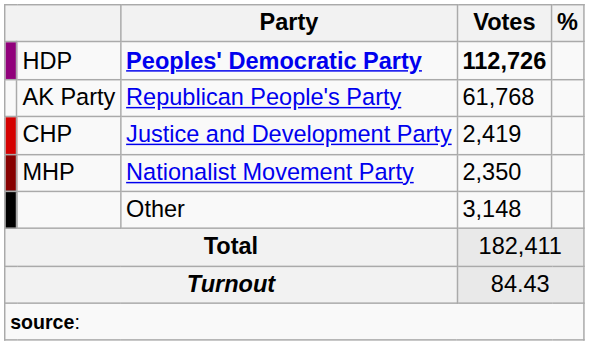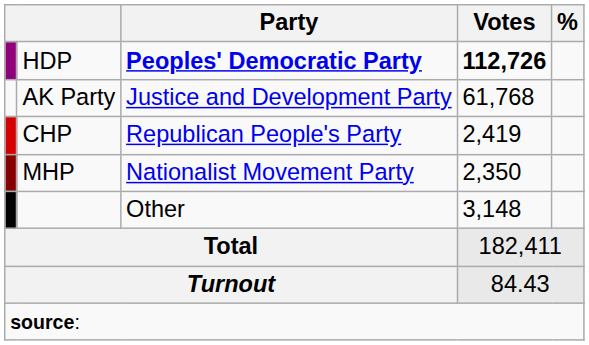AK Party | Party: Republican People's Party -> Justice and Development Party
CHP | Party: Justice and Development Party -> Republican People's Party
